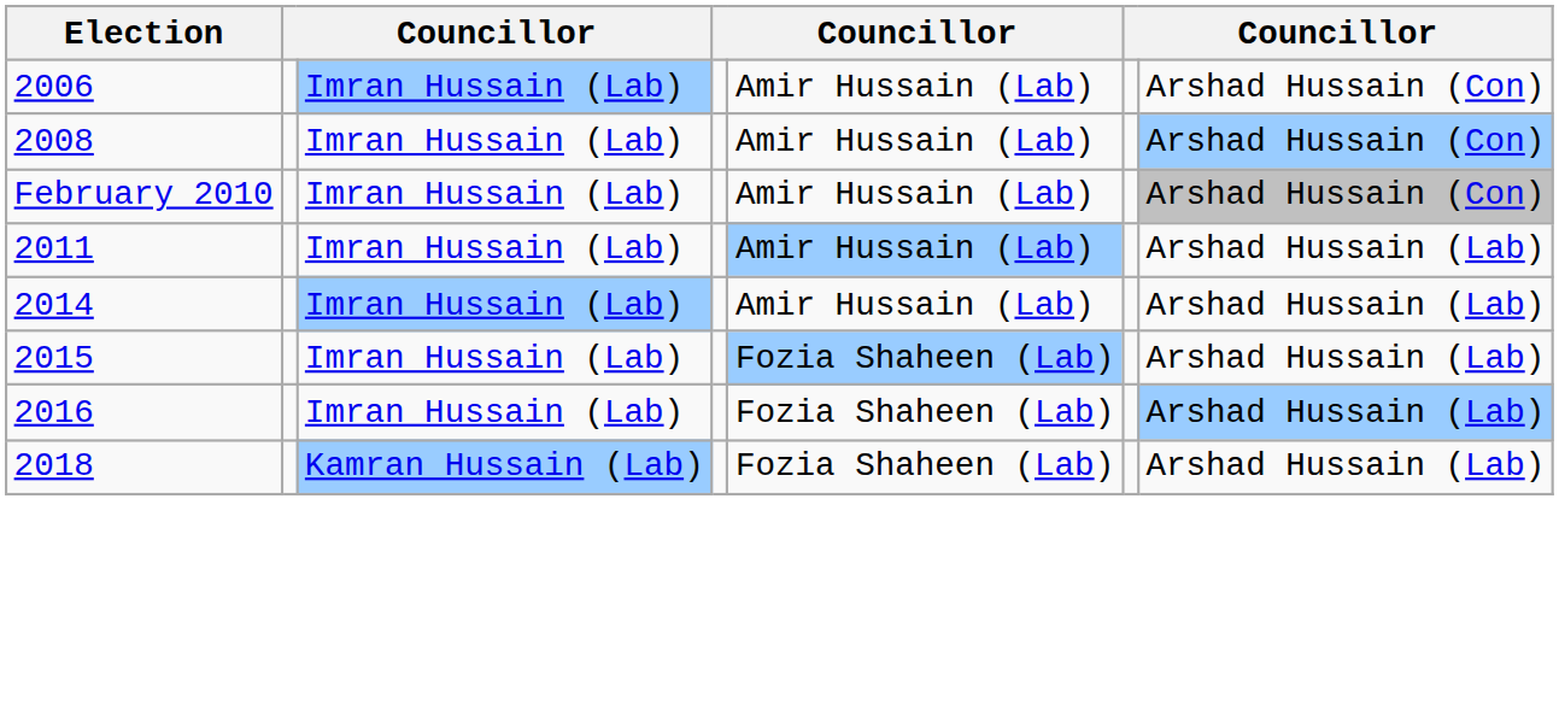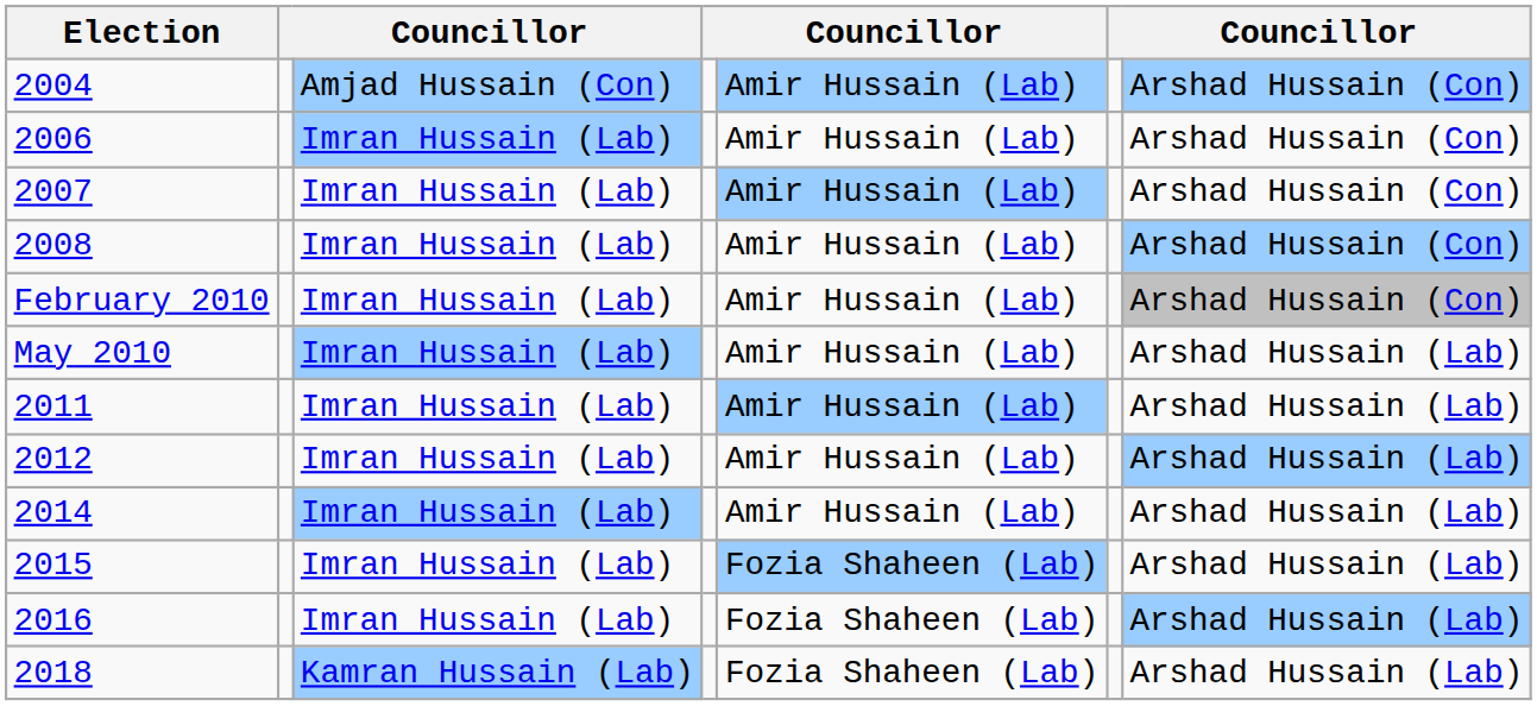+ row: 2004 | Amjad Hussain (Con) | Amir Hussain (Lab) | Arshad Hussain (Con)
+ row: 2007 | Imran Hussain (Lab) | Amir Hussain (Lab) | Arshad Hussain (Con)
+ row: May 2010 | Imran Hussain (Lab) | Amir Hussain (Lab) | Arshad Hussain (Lab)
+ row: 2012 | Imran Hussain (Lab) | Amir Hussain (Lab) | Arshad Hussain (Lab)
